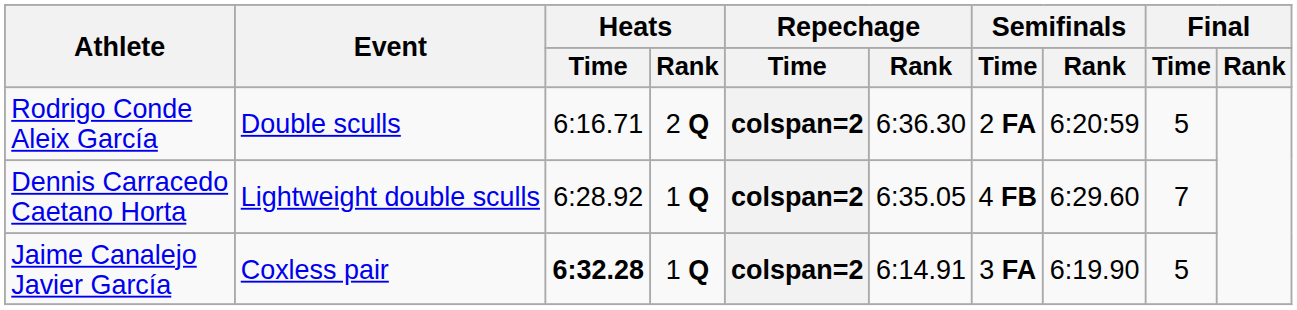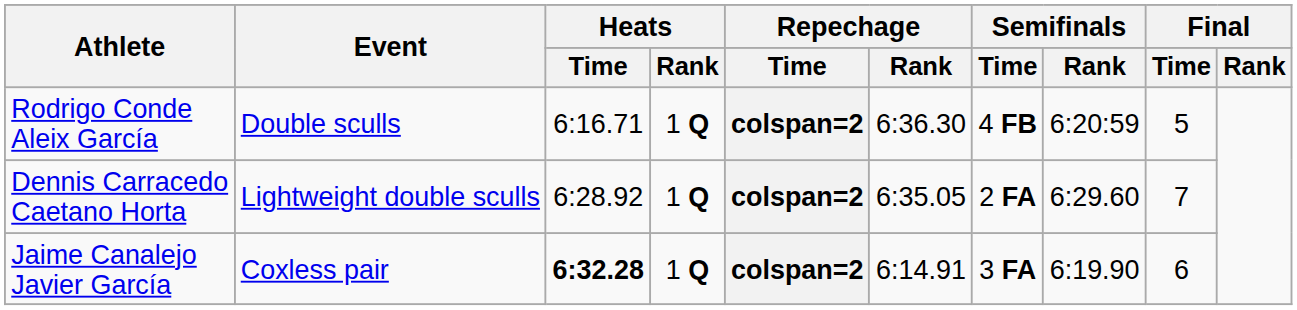Rodrigo Conde Aleix García | Heats / Rank: 2 Q -> 1 Q
Rodrigo Conde Aleix García | Semifinals / Time: 2 FA -> 4 FB
Dennis Carracedo Caetano Horta | Semifinals / Time: 4 FB -> 2 FA
Jaime Canalejo Javier García | Final / Time: 5 -> 6
